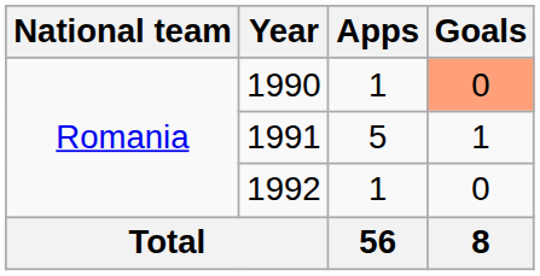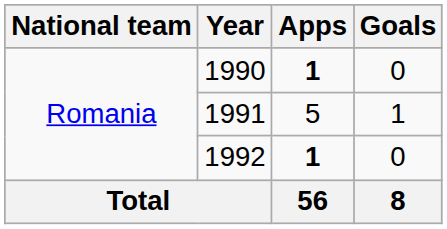1990 | Apps: normal -> bold
1990 | Goals: lightsalmon background -> no background
1992 | Apps: normal -> bold
